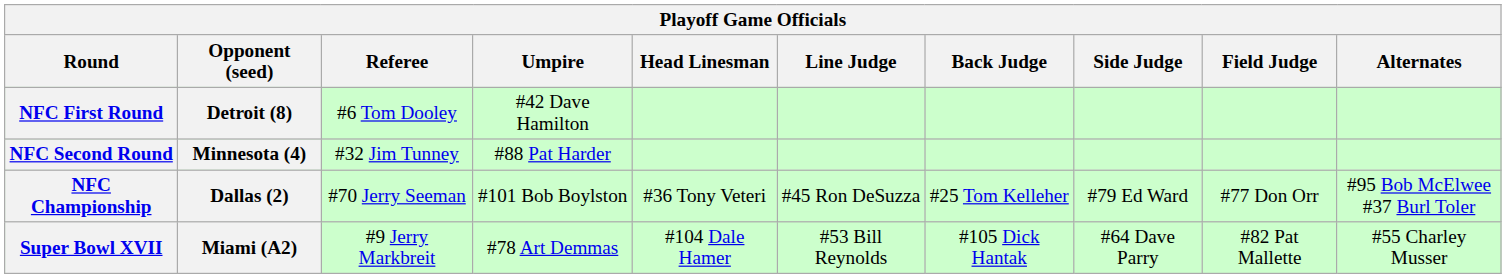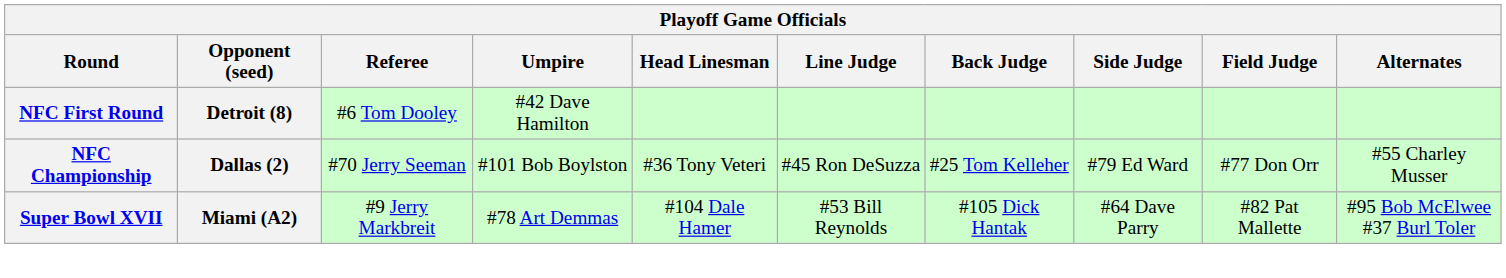- row: NFC Second Round | Minnesota (4) | #32 Jim Tunney | #88 Pat Harder
NFC Championship | Alternates: #95 Bob McElwee #37 Burl Toler -> #55 Charley Musser
Super Bowl XVII | Alternates: #55 Charley Musser -> #95 Bob McElwee #37 Burl Toler
